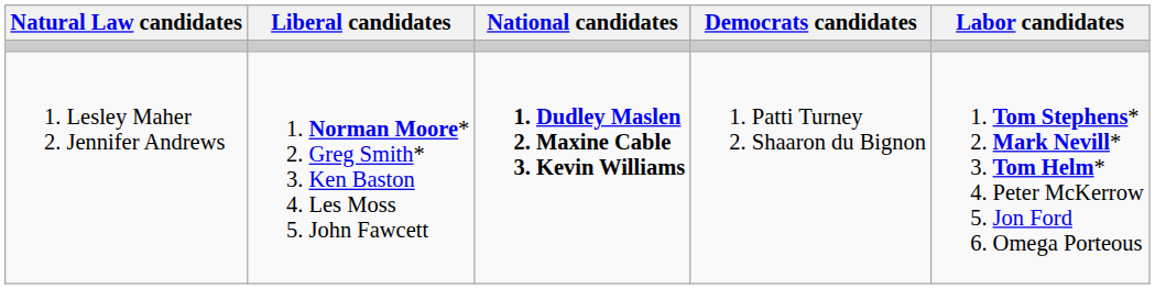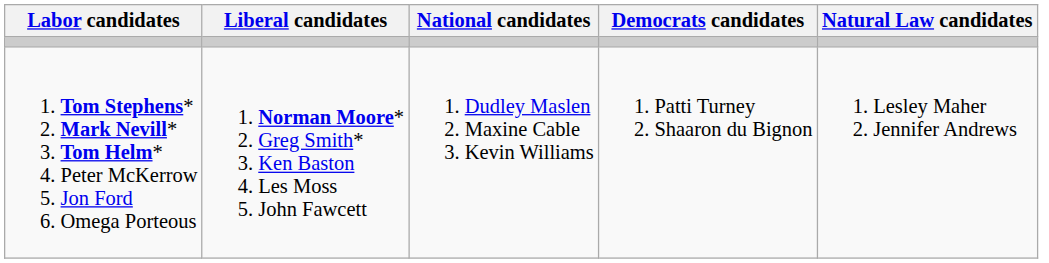columns swapped: Labor candidates <-> Natural Law candidates
row 3 | National candidates: bold -> normal
